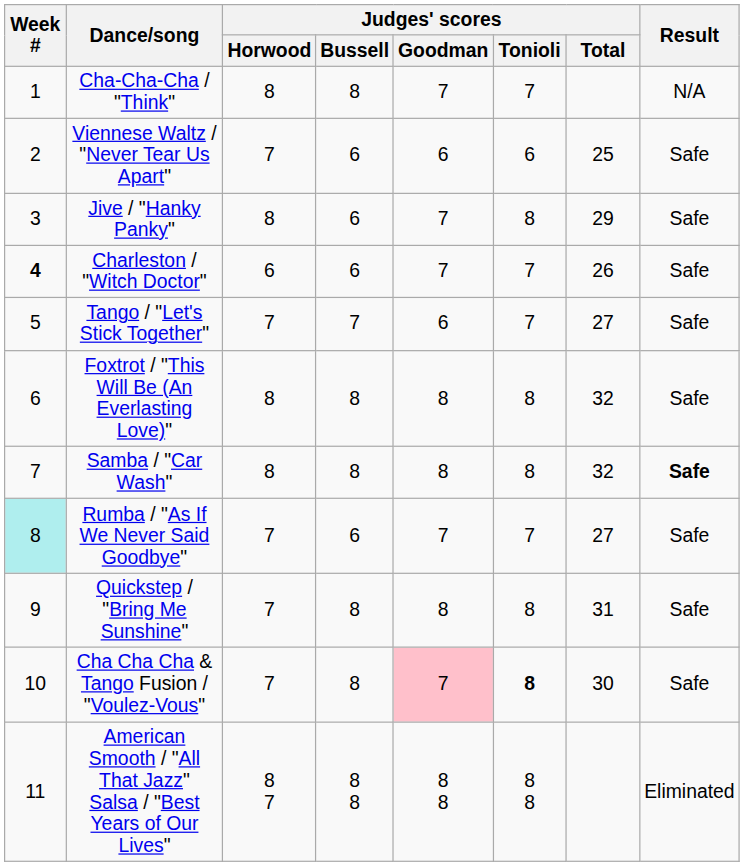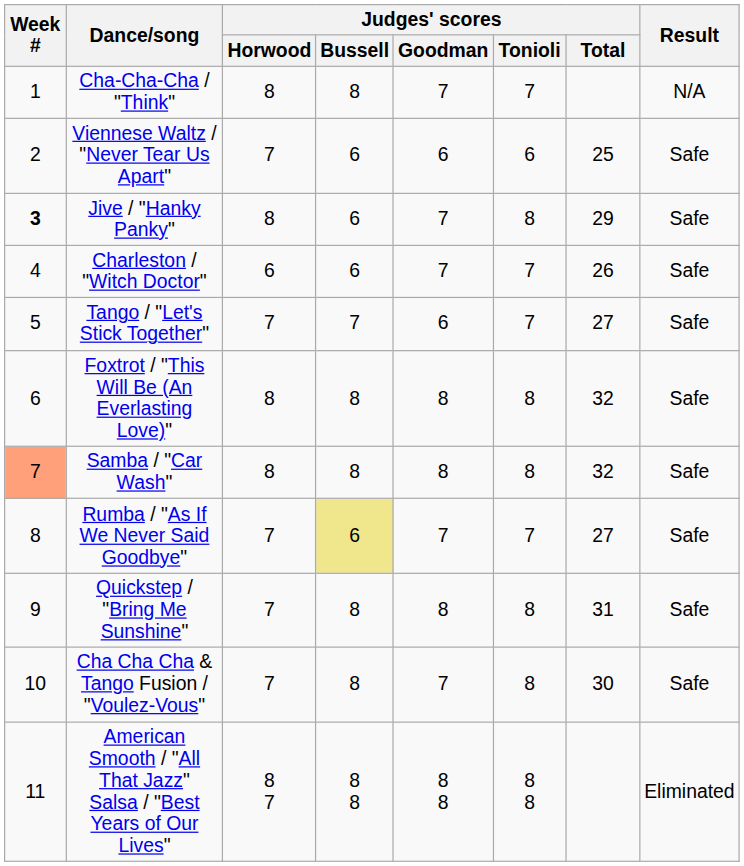Jive / "Hanky Panky" | Week #: normal -> bold
Charleston / "Witch Doctor" | Week #: bold -> normal
Samba / "Car Wash" | Week #: no background -> lightsalmon background
Samba / "Car Wash" | Result: bold -> normal
Rumba / "As If We Never Said Goodbye" | Week #: paleturquoise background -> no background
Rumba / "As If We Never Said Goodbye" | Judges' scores / Bussell: no background -> khaki background
Cha Cha Cha & Tango Fusion / "Voulez-Vous" | Judges' scores / Goodman: pink background -> no background
Cha Cha Cha & Tango Fusion / "Voulez-Vous" | Judges' scores / Tonioli: bold -> normal
